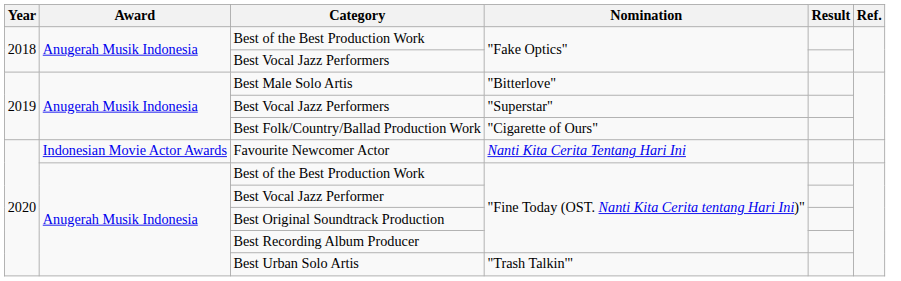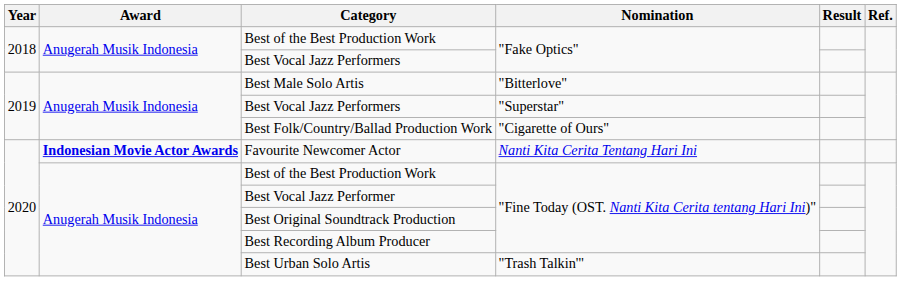Favourite Newcomer Actor | Award: normal -> bold
